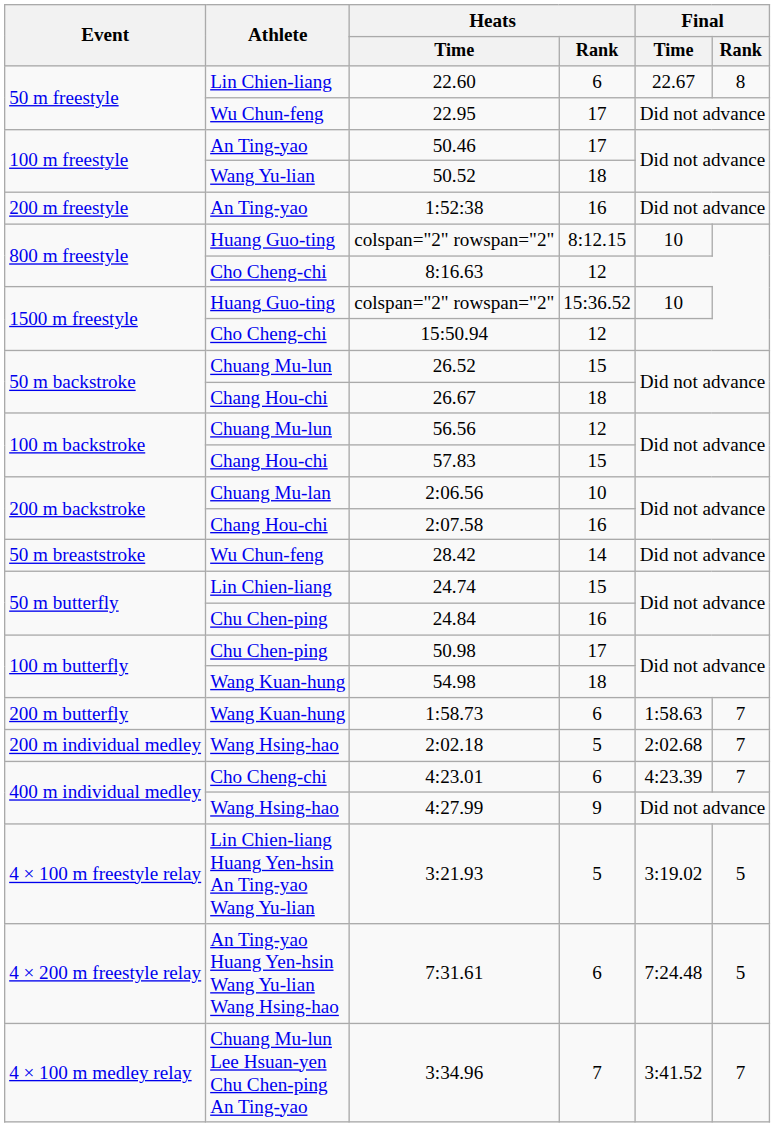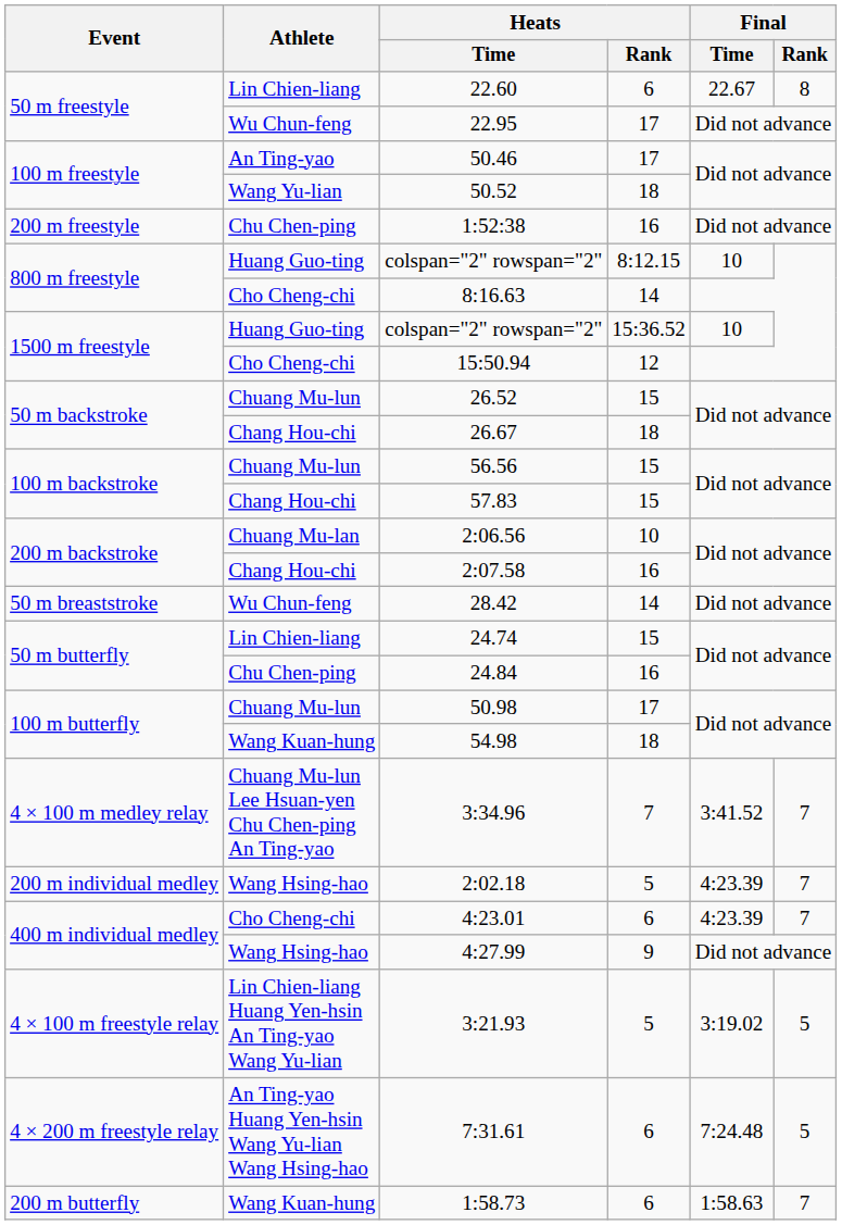1:52:38 | Athlete: An Ting-yao -> Chu Chen-ping
8:16.63 | Heats / Rank: 12 -> 14
56.56 | Heats / Rank: 12 -> 15
50.98 | Athlete: Chu Chen-ping -> Chuang Mu-lun
rows swapped: 1:58.73 <-> 3:34.96
2:02.18 | Final / Time: 2:02.68 -> 4:23.39
